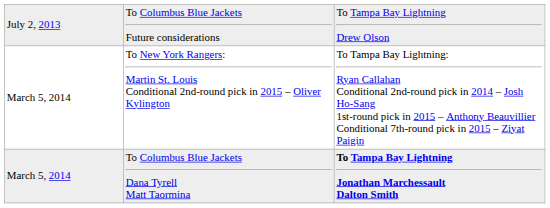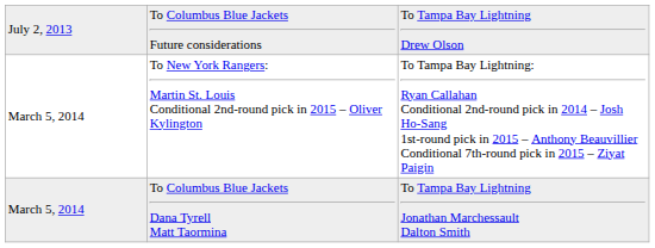To Columbus Blue Jackets Dana Tyrell Matt Taormina | column 3: bold -> normal
